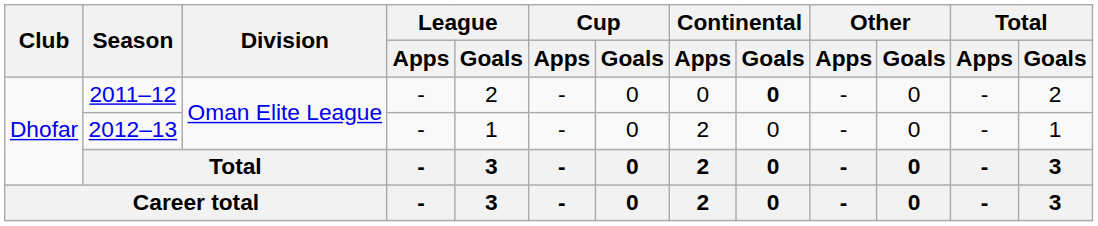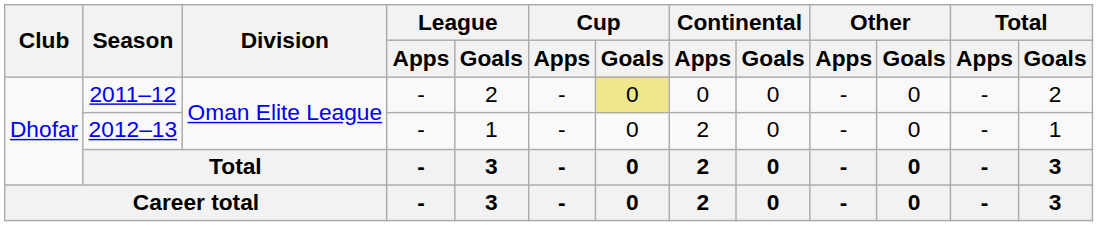2011–12 | Cup / Goals: no background -> khaki background
2011–12 | Continental / Goals: bold -> normal
